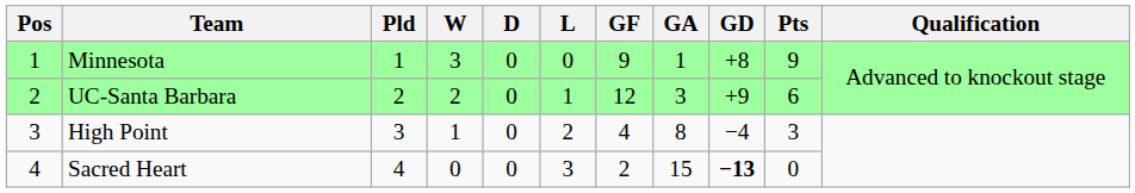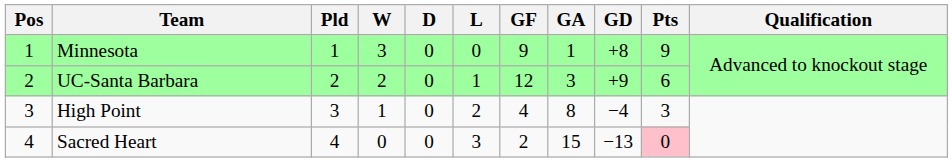Sacred Heart | GD: bold -> normal
Sacred Heart | Pts: no background -> pink background
